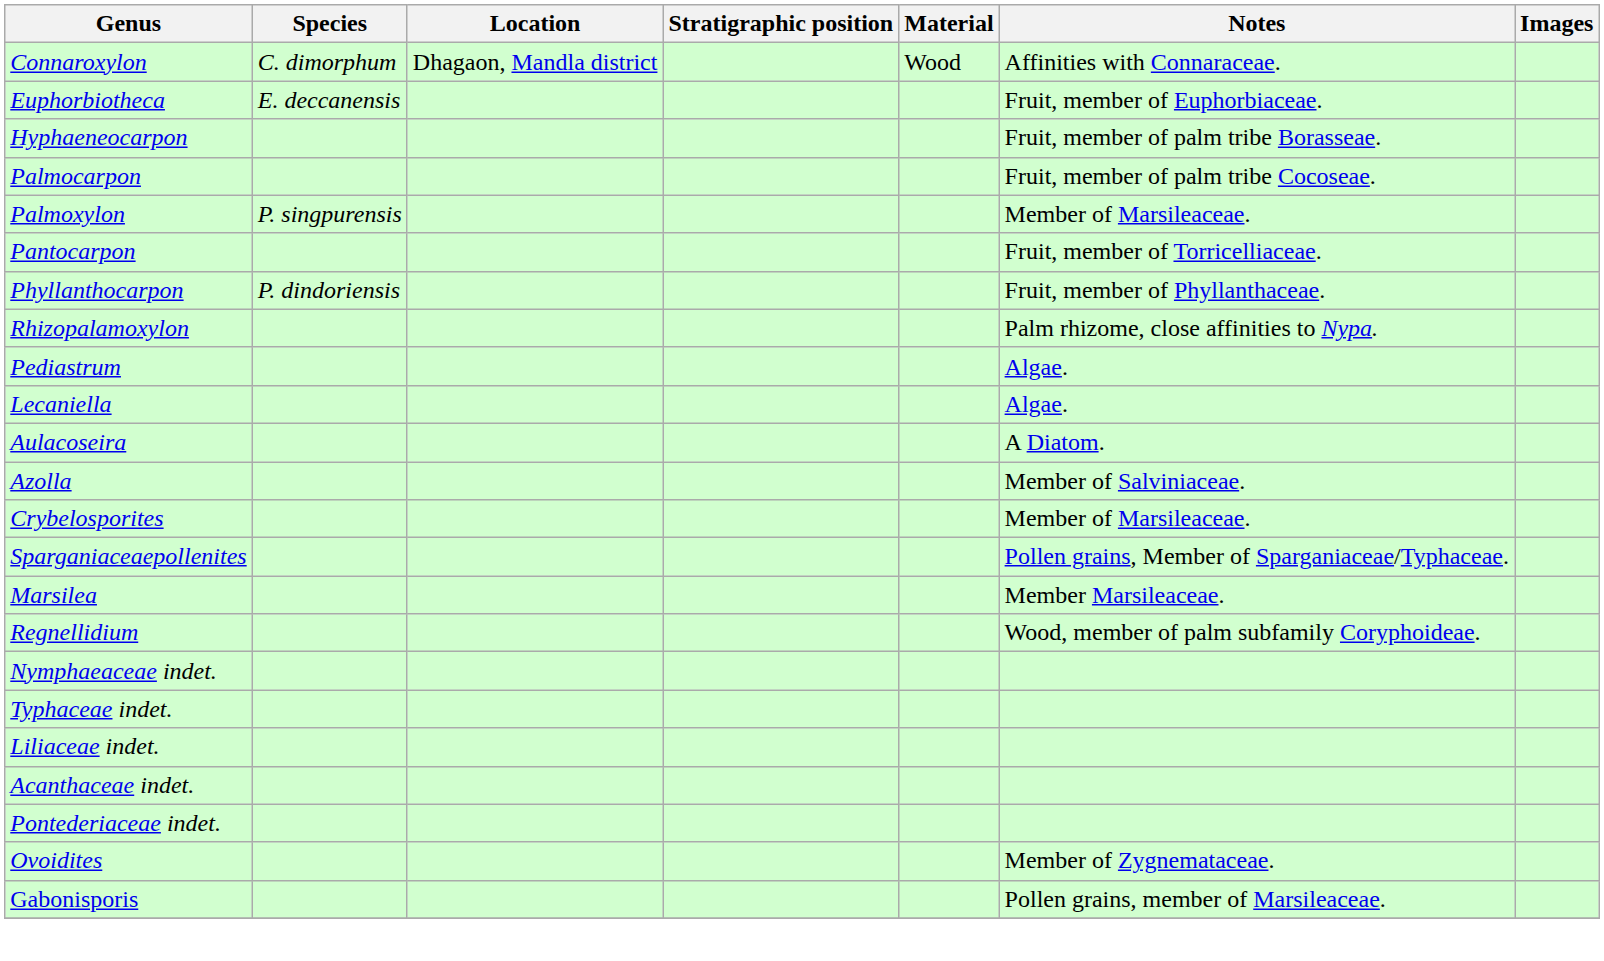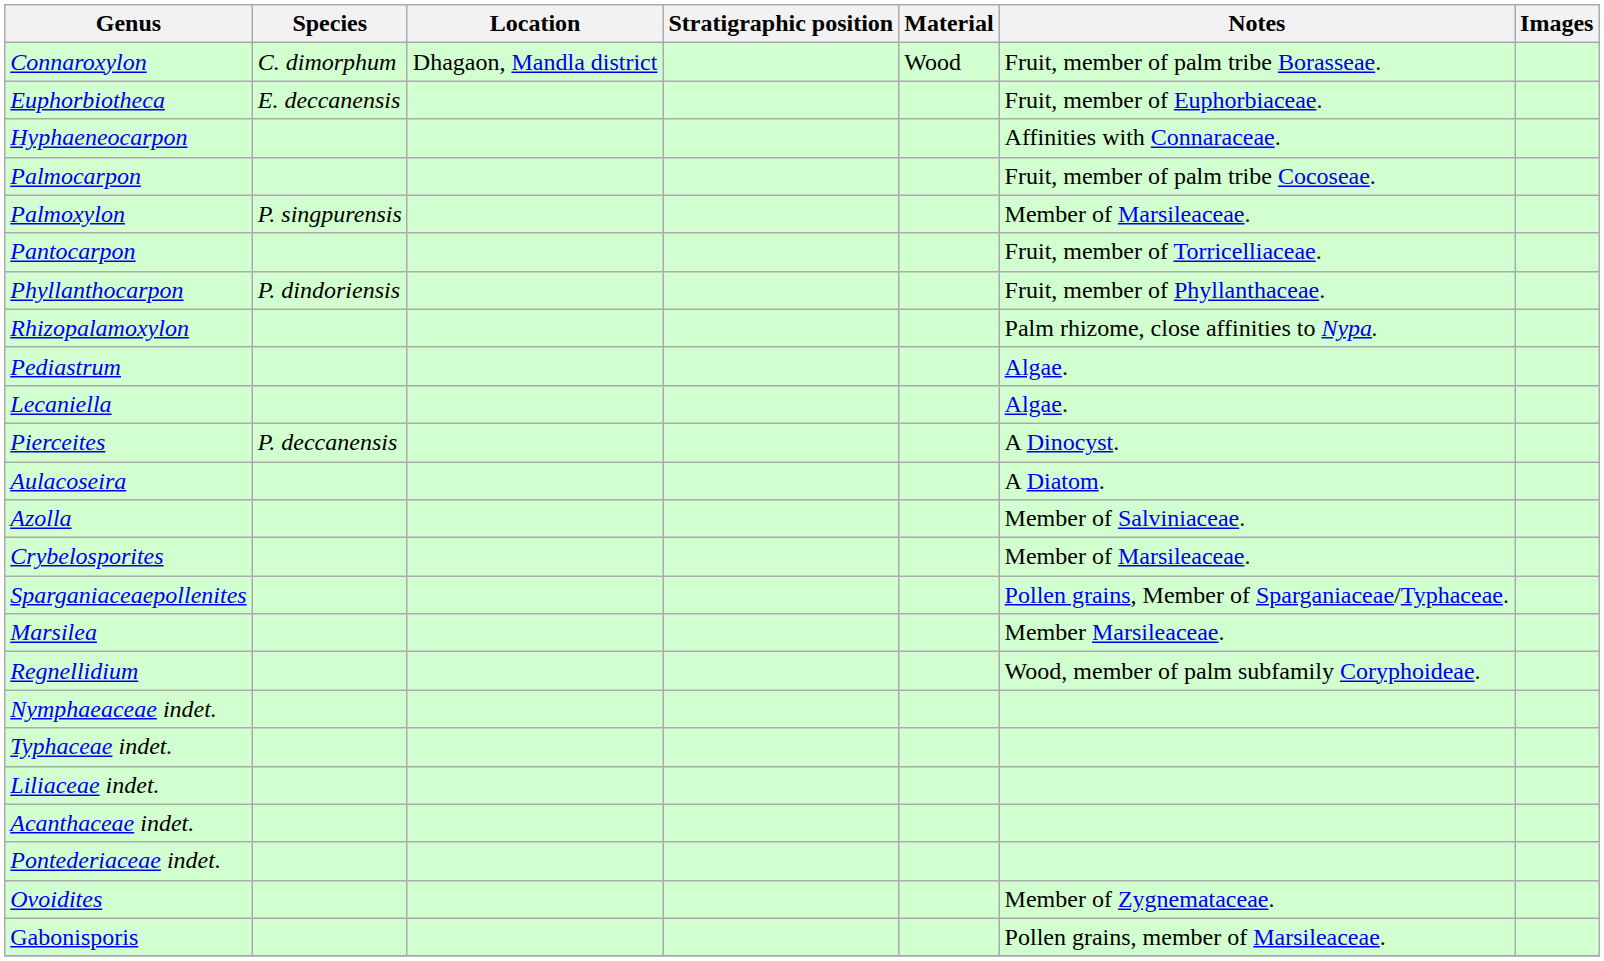Connaroxylon | Notes: Affinities with Connaraceae. -> Fruit, member of palm tribe Borasseae.
Hyphaeneocarpon | Notes: Fruit, member of palm tribe Borasseae. -> Affinities with Connaraceae.
+ row: Pierceites | P. deccanensis | A Dinocyst.
